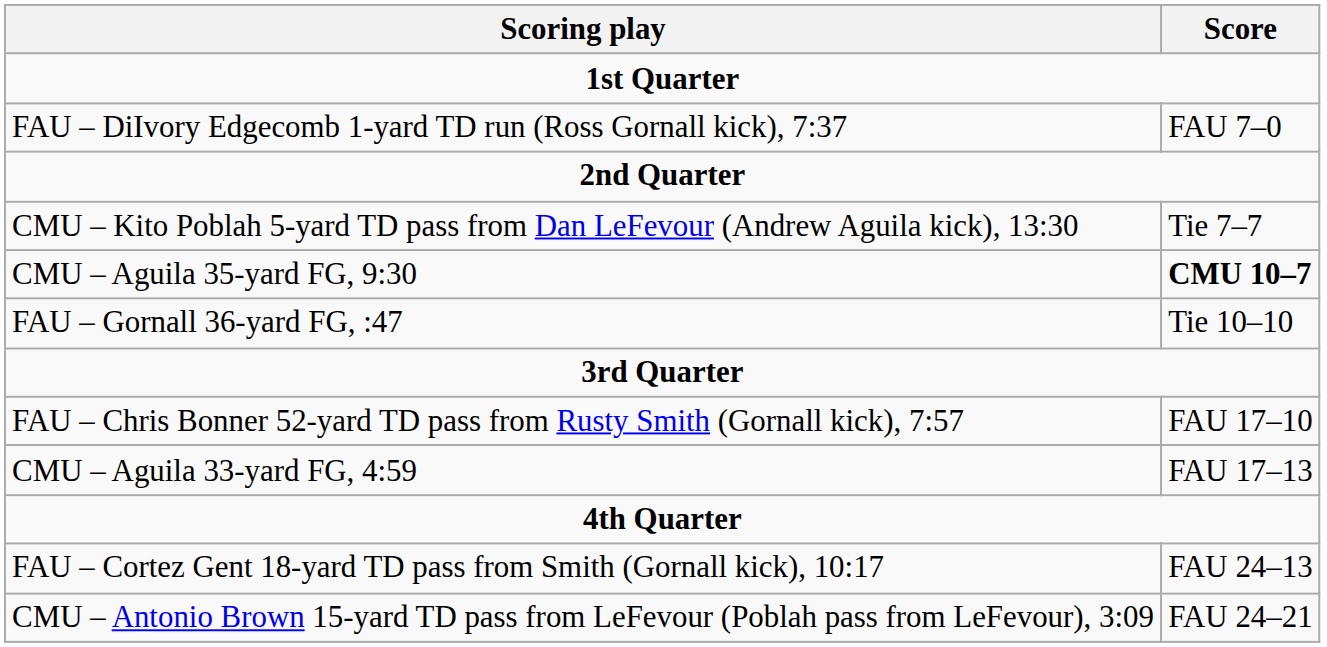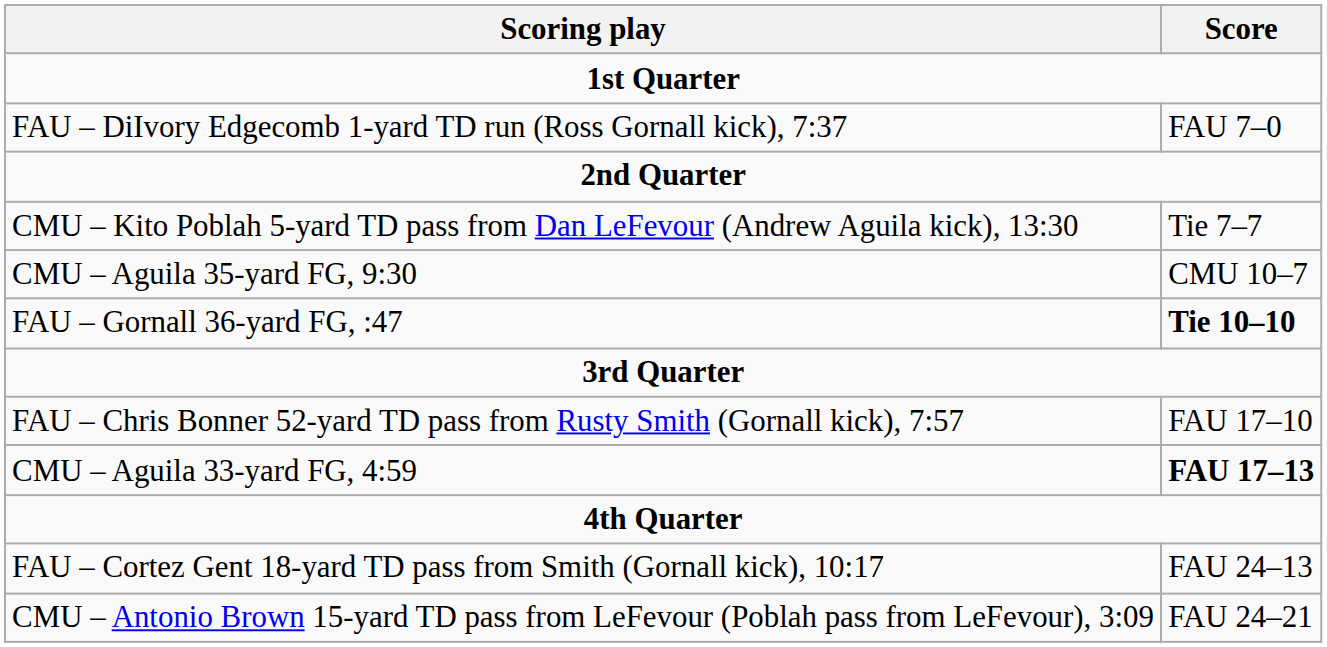CMU – Aguila 35-yard FG, 9:30 | Score: bold -> normal
FAU – Gornall 36-yard FG, :47 | Score: normal -> bold
CMU – Aguila 33-yard FG, 4:59 | Score: normal -> bold
